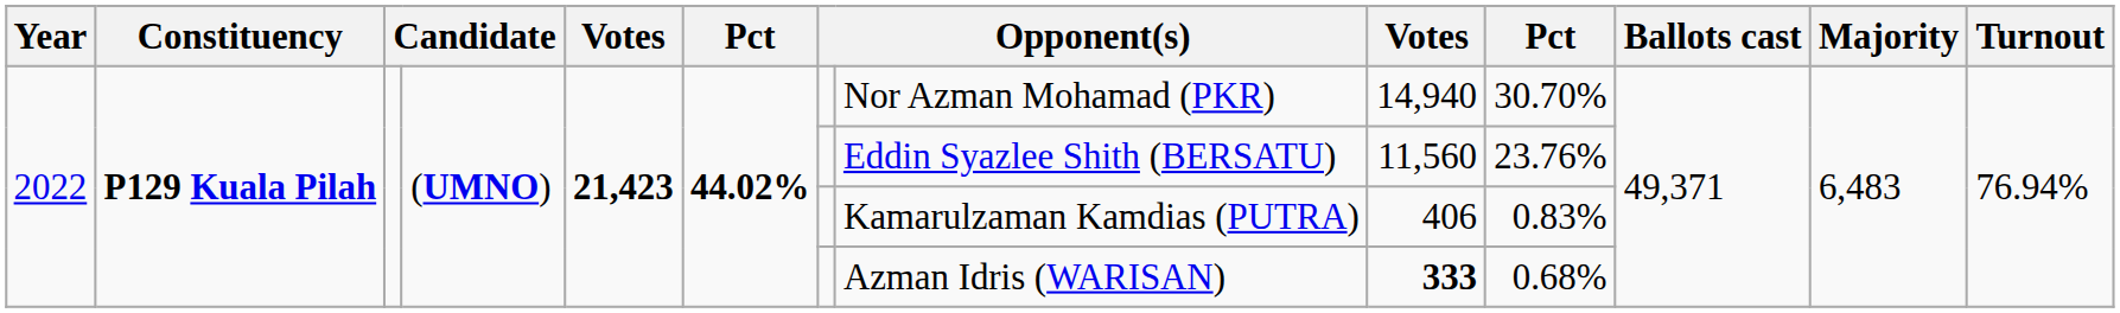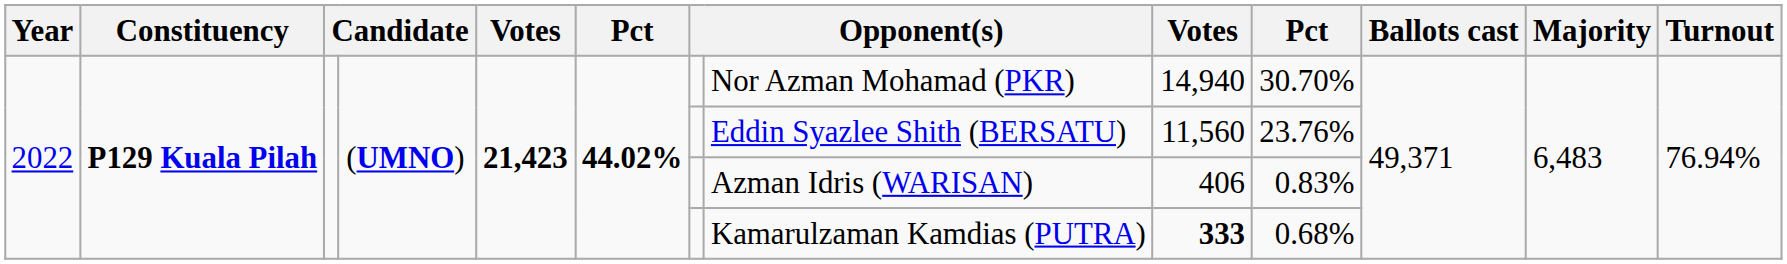row 4 | column 8: Kamarulzaman Kamdias (PUTRA) -> Azman Idris (WARISAN)
row 5 | column 8: Azman Idris (WARISAN) -> Kamarulzaman Kamdias (PUTRA)
